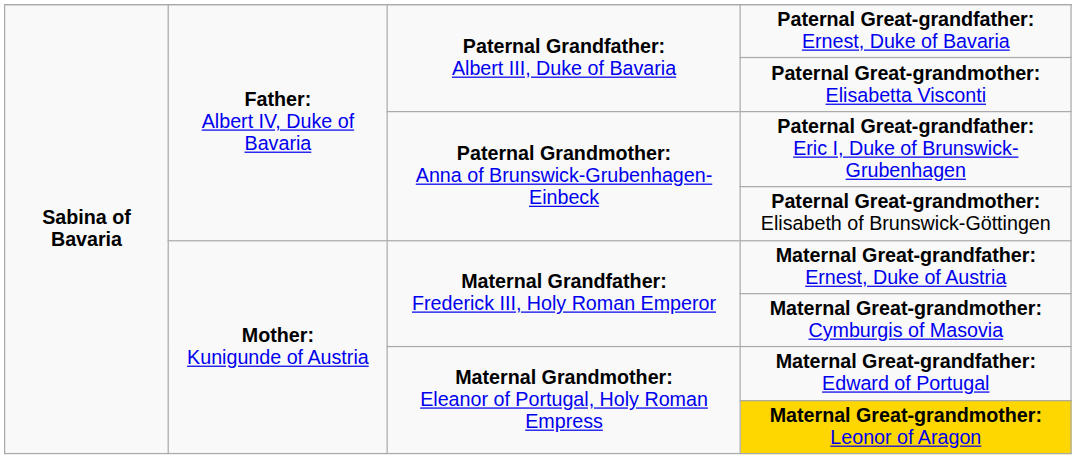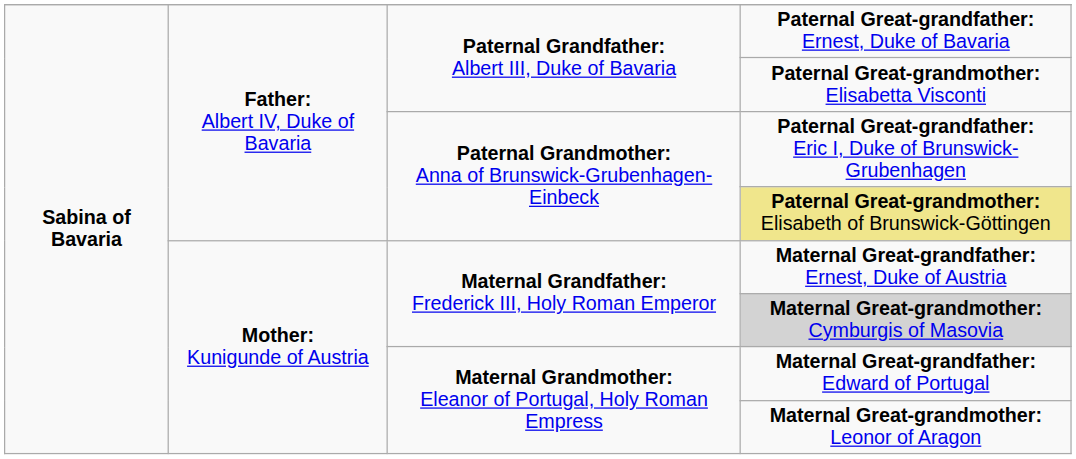Paternal Great-grandmother: Elisabeth of Brunswick-Göttingen | column 4: no background -> khaki background
Maternal Great-grandmother: Cymburgis of Masovia | column 4: no background -> lightgrey background
Maternal Great-grandmother: Leonor of Aragon | column 4: gold background -> no background
